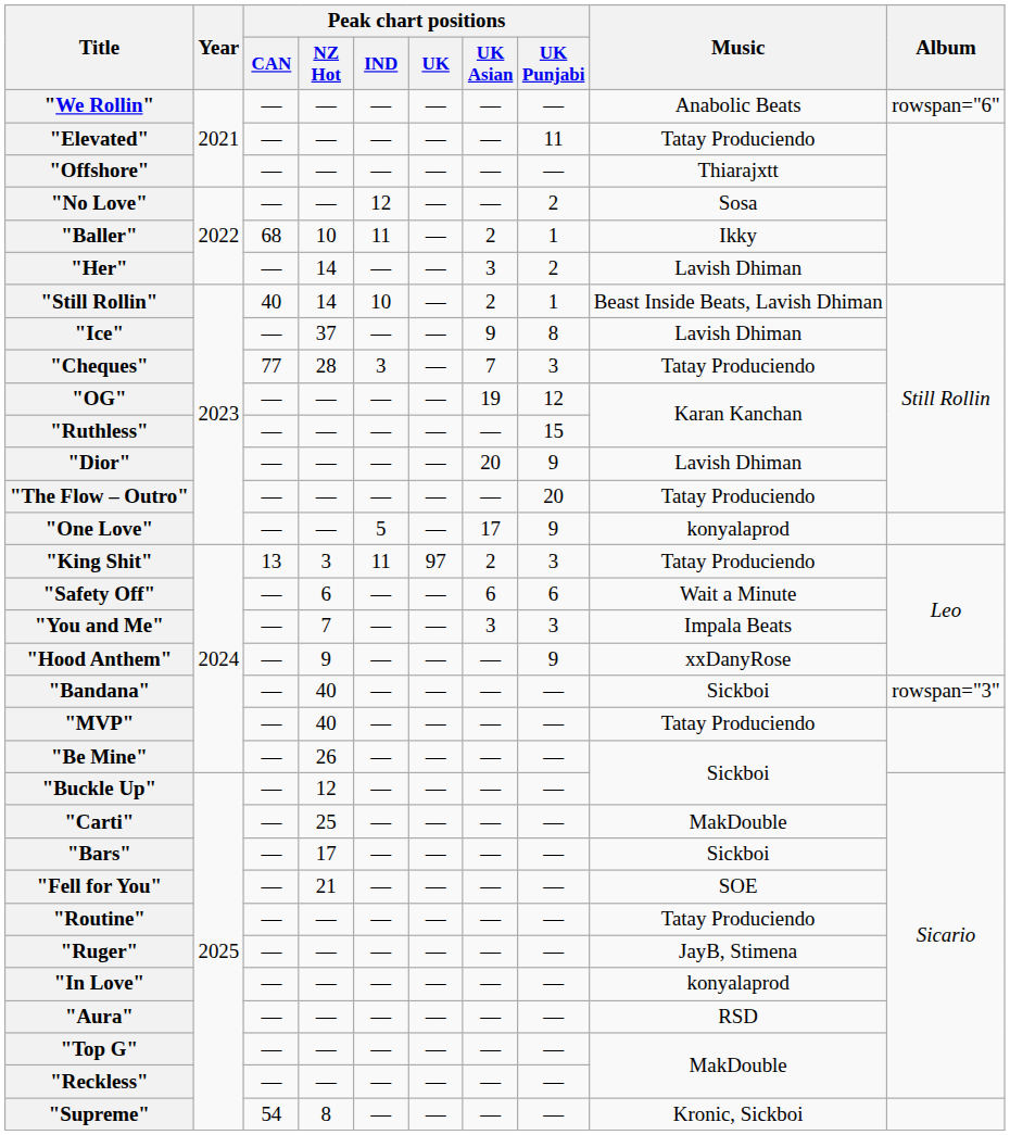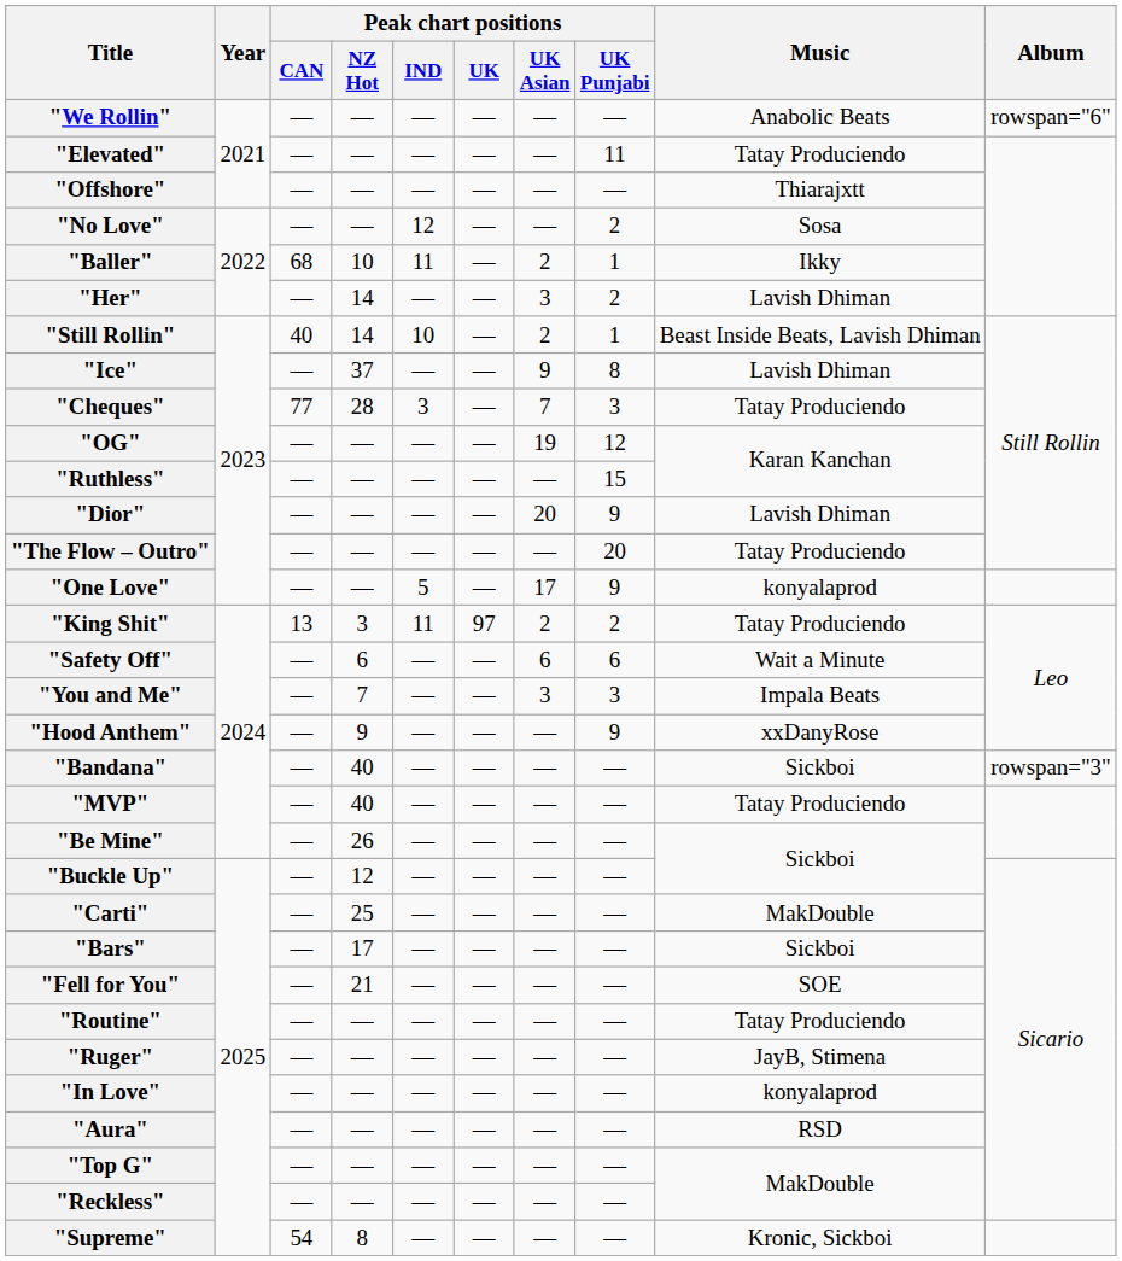"King Shit" | Peak chart positions / UK Punjabi: 3 -> 2
